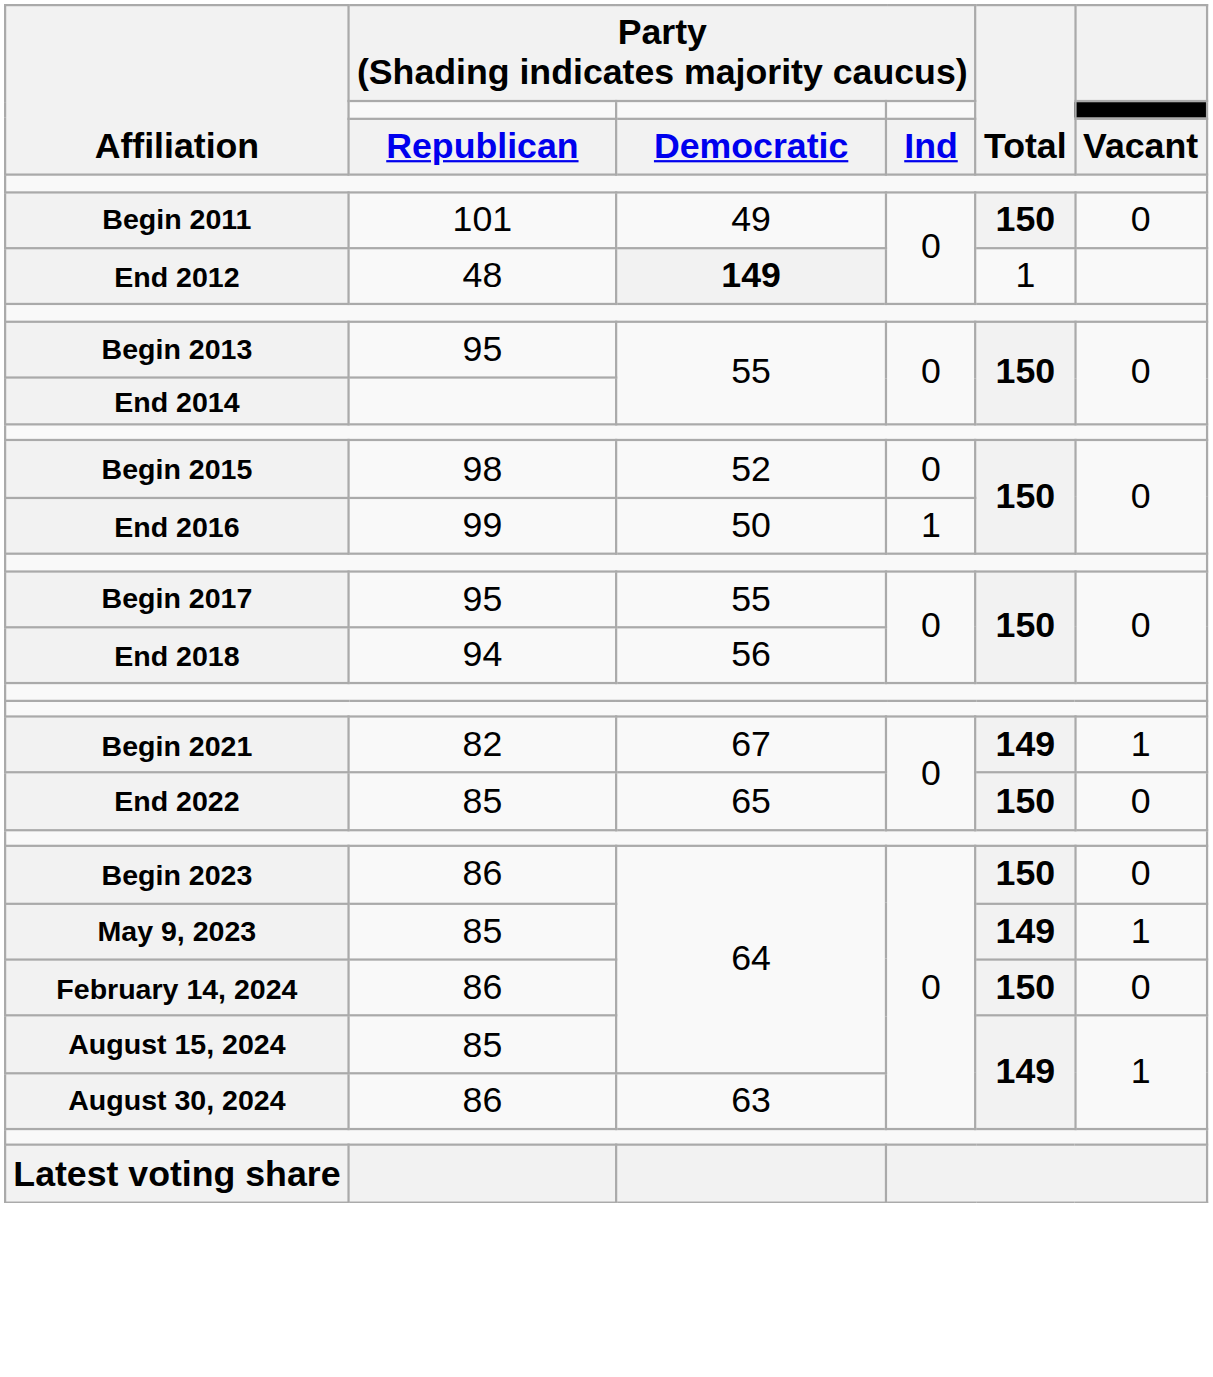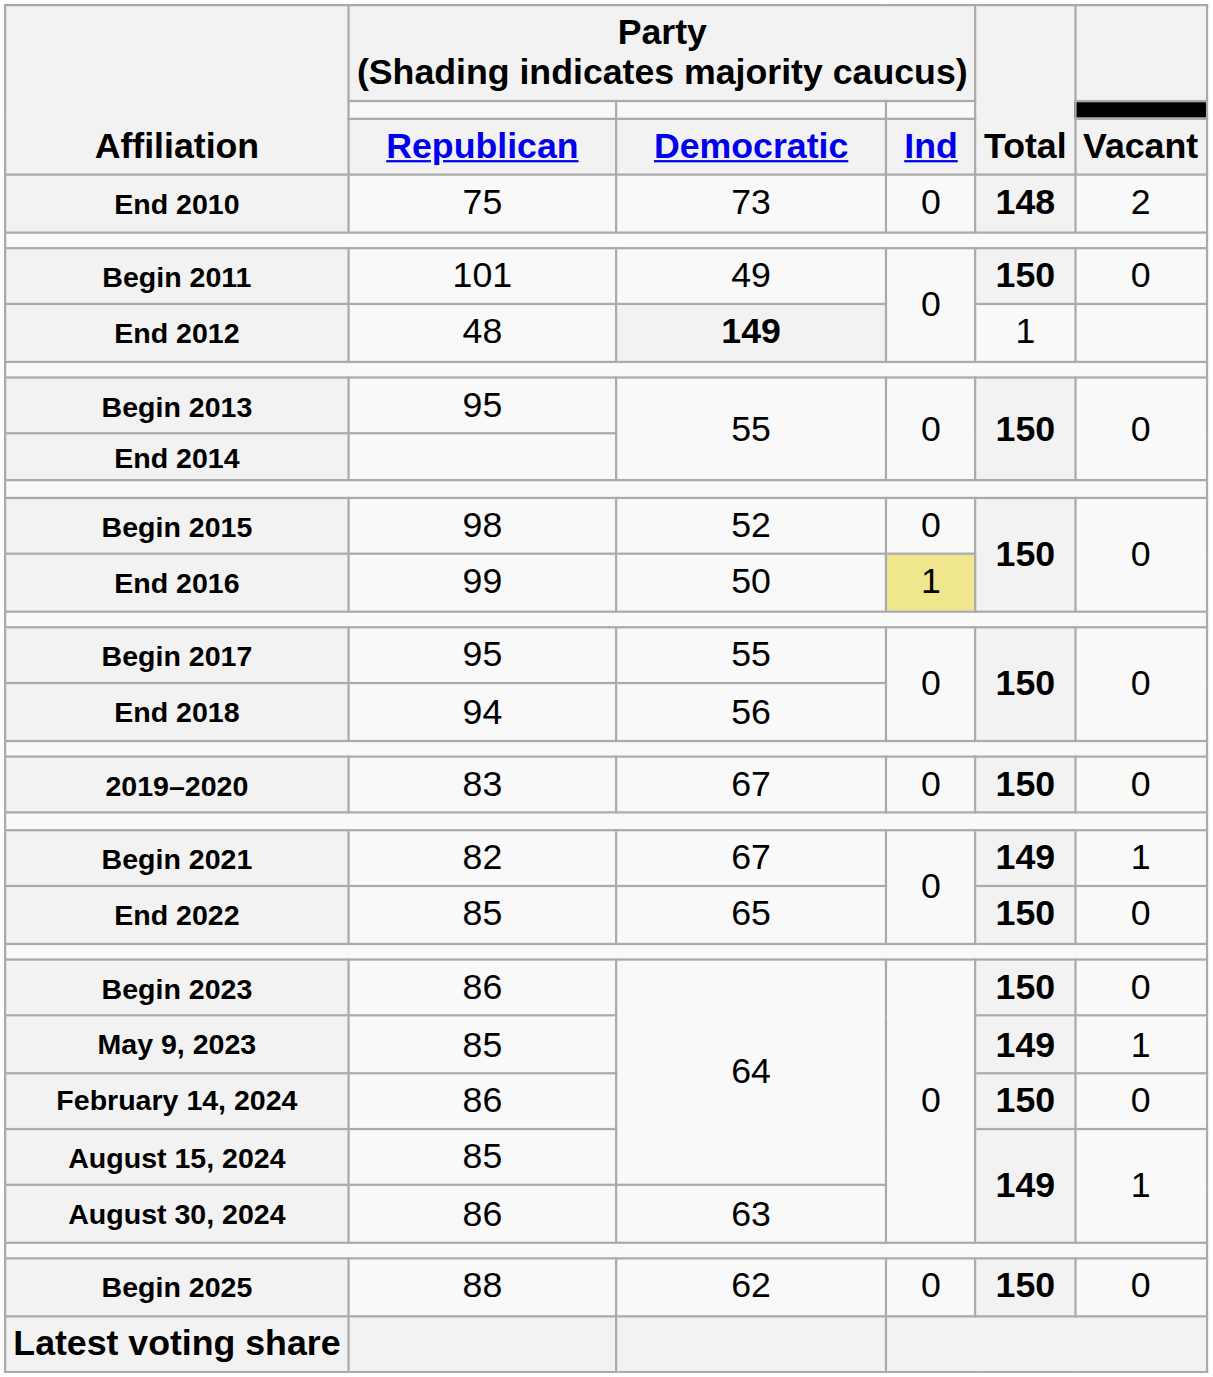+ row: End 2010 | 75 | 73 | 0 | 148 | 2
End 2016 | column 4: no background -> khaki background
+ row: 2019–2020 | 83 | 67 | 0 | 150 | 0
+ row: Begin 2025 | 88 | 62 | 0 | 150 | 0
